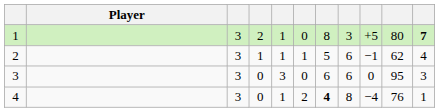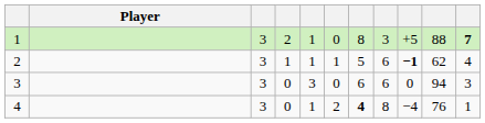row 2 | column 10: 80 -> 88
row 3 | column 9: normal -> bold
row 4 | column 10: 95 -> 94
